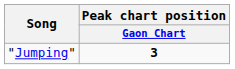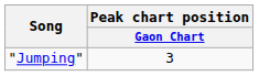"Jumping" | Peak chart position / Gaon Chart: bold -> normal
